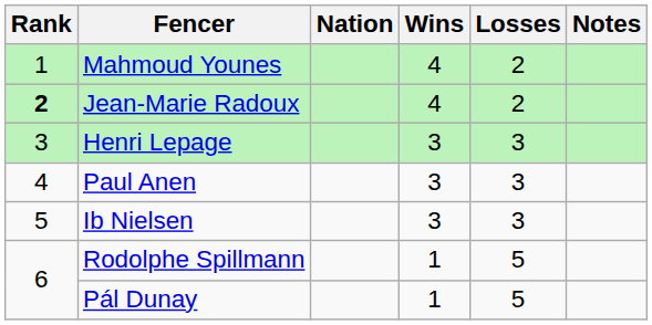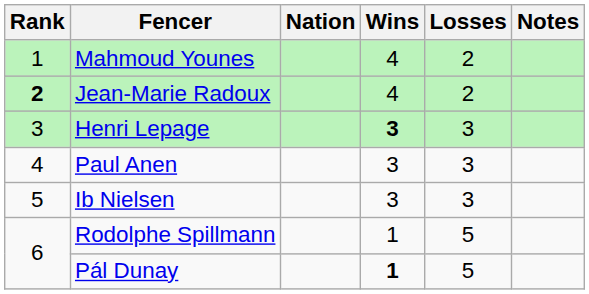Henri Lepage | Wins: normal -> bold
Pál Dunay | Wins: normal -> bold
